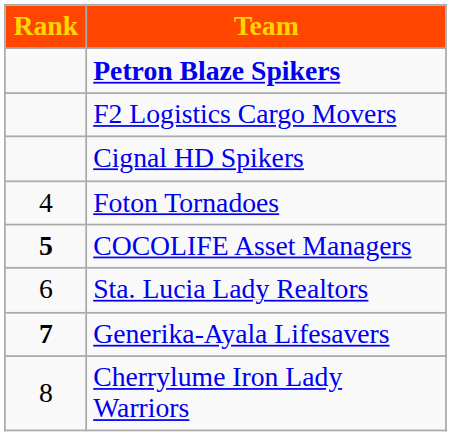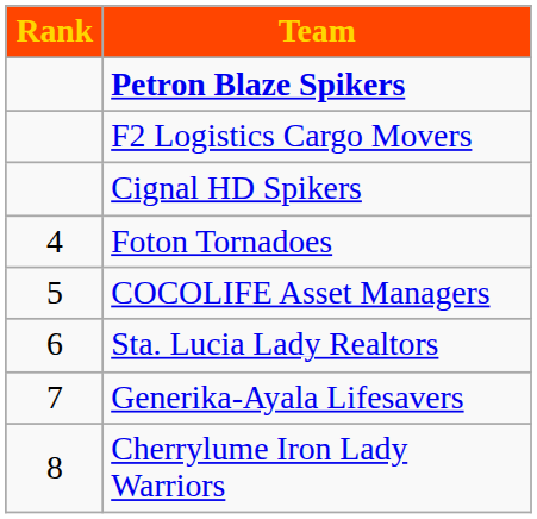COCOLIFE Asset Managers | Rank: bold -> normal
Generika-Ayala Lifesavers | Rank: bold -> normal
